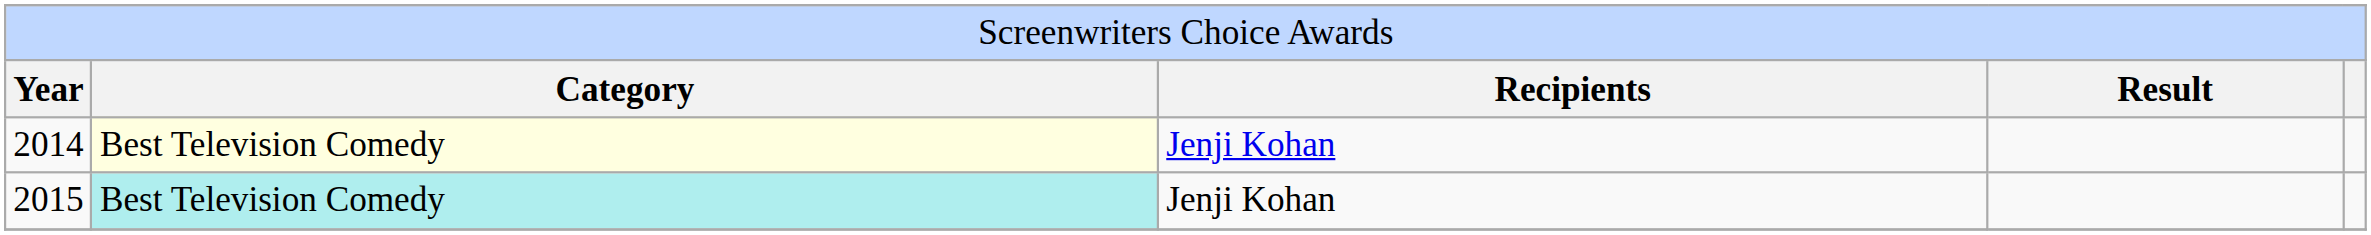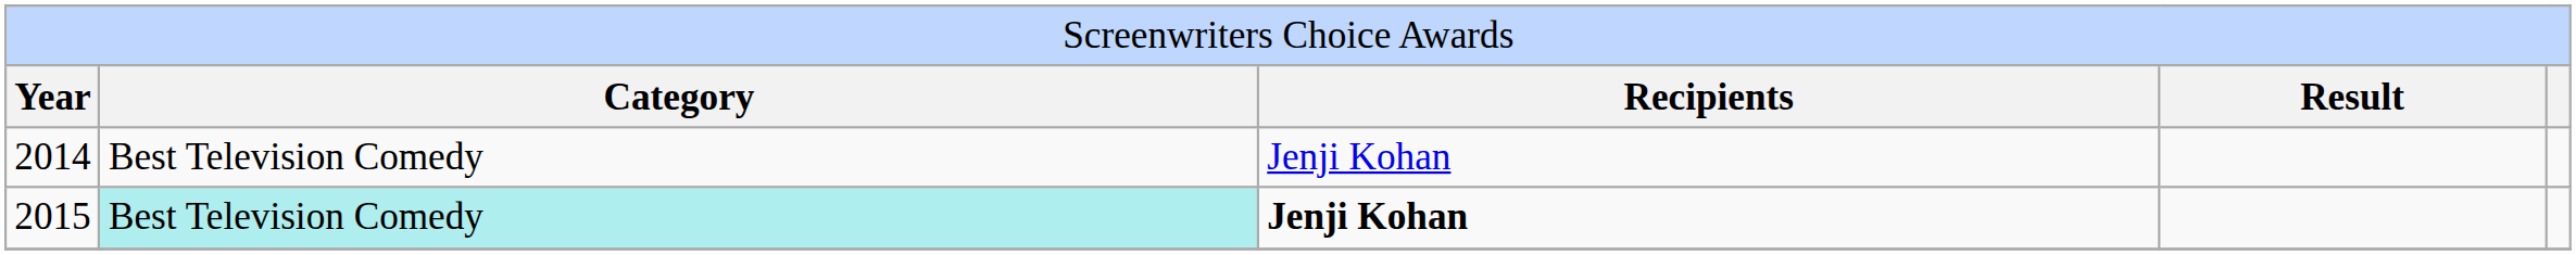2014 | column 2: lightyellow background -> no background
2015 | column 3: normal -> bold
